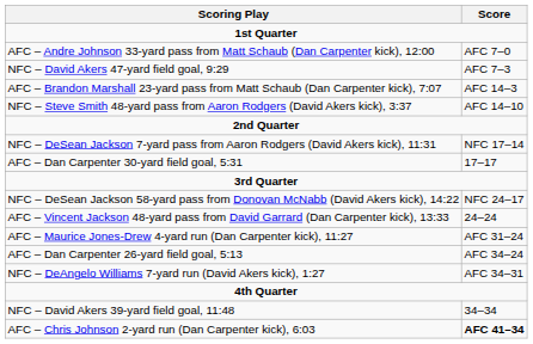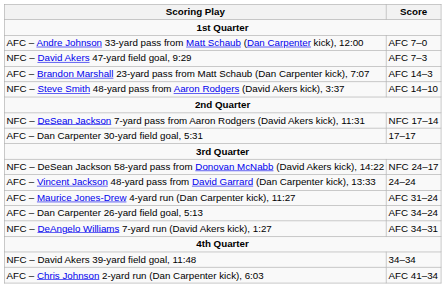AFC – Chris Johnson 2-yard run (Dan Carpenter kick), 6:03 | Score: bold -> normal
